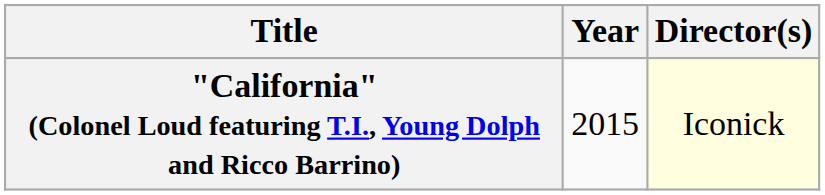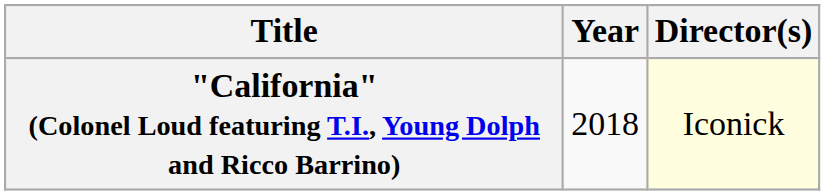row 2 | Year: 2015 -> 2018
